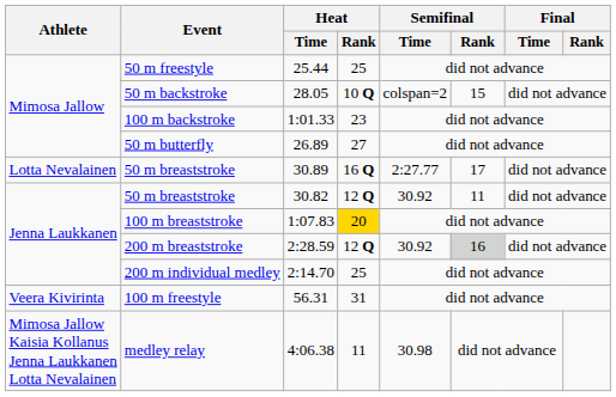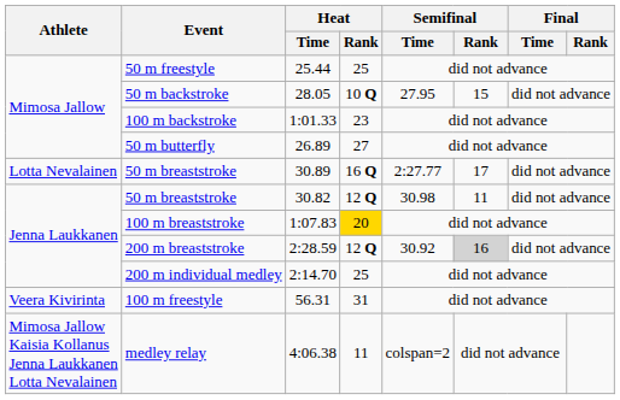50 m backstroke | Semifinal / Time: colspan=2 -> 27.95
50 m breaststroke / 30.82 | Semifinal / Time: 30.92 -> 30.98
medley relay | Semifinal / Time: 30.98 -> colspan=2
